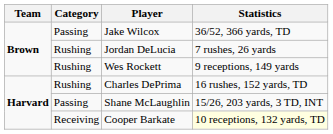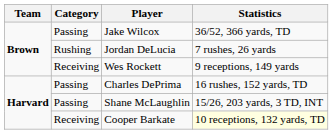Wes Rockett | Category: Rushing -> Receiving
Charles DePrima | Category: Rushing -> Passing
